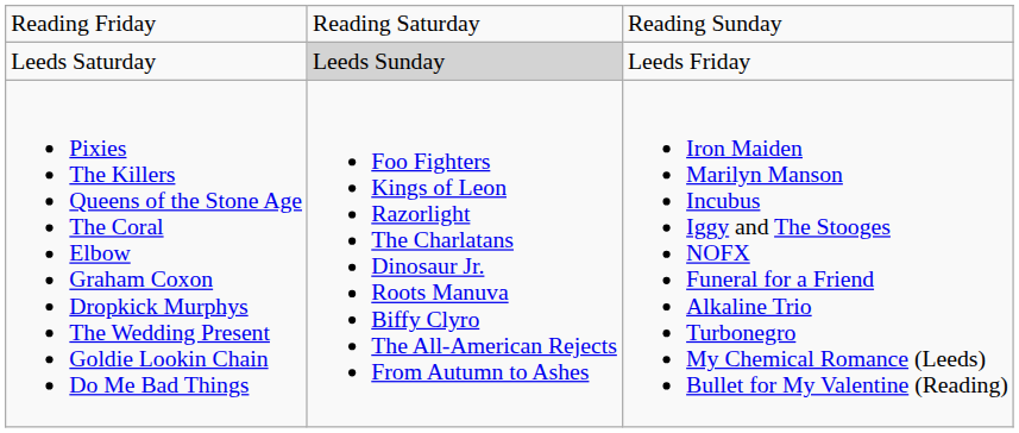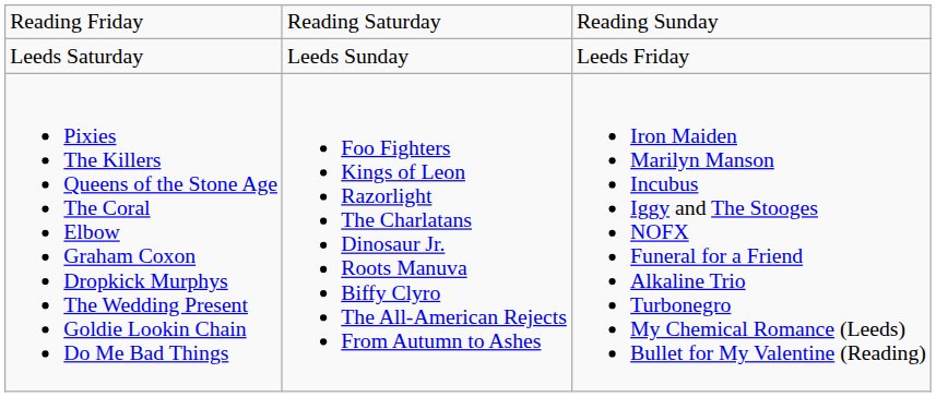Leeds Saturday | column 2: lightgrey background -> no background
